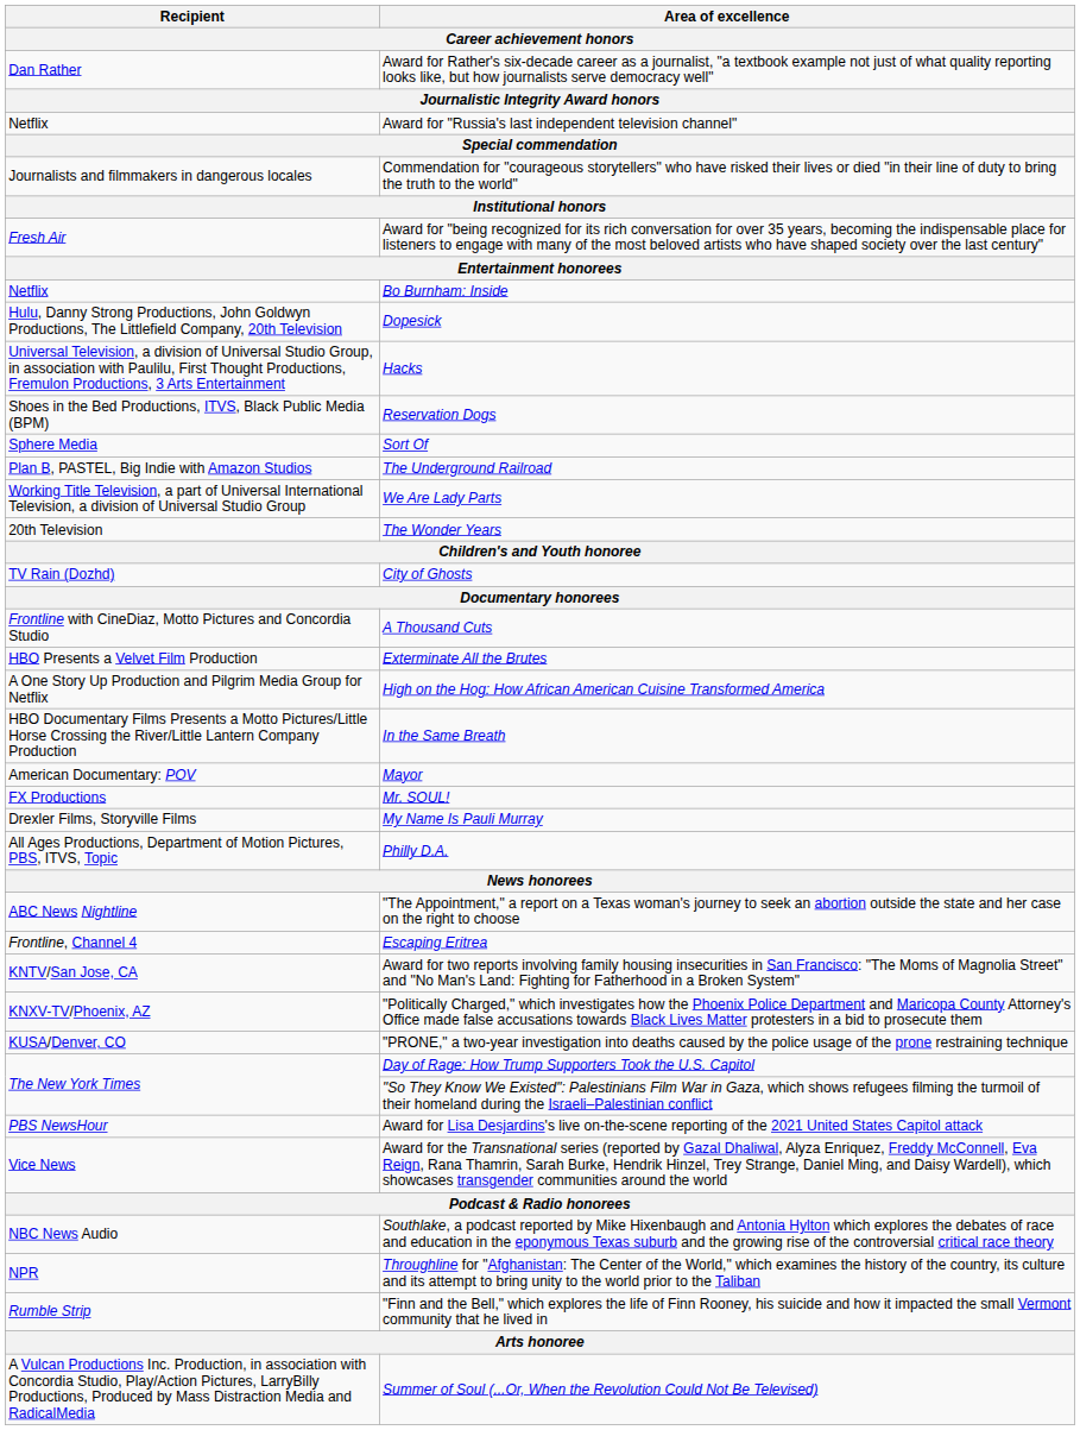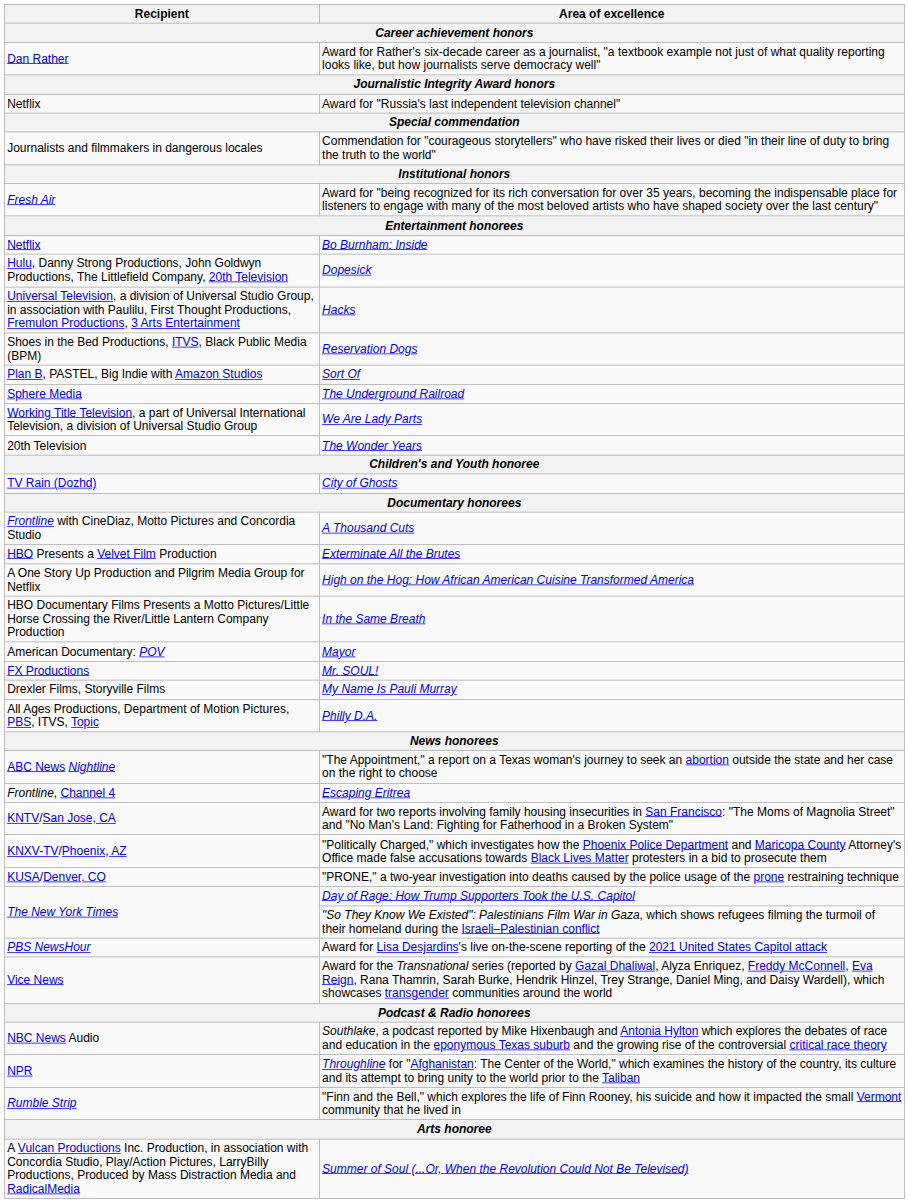Sort Of | Recipient / Career achievement honors: Sphere Media -> Plan B, PASTEL, Big Indie with Amazon Studios
The Underground Railroad | Recipient / Career achievement honors: Plan B, PASTEL, Big Indie with Amazon Studios -> Sphere Media
